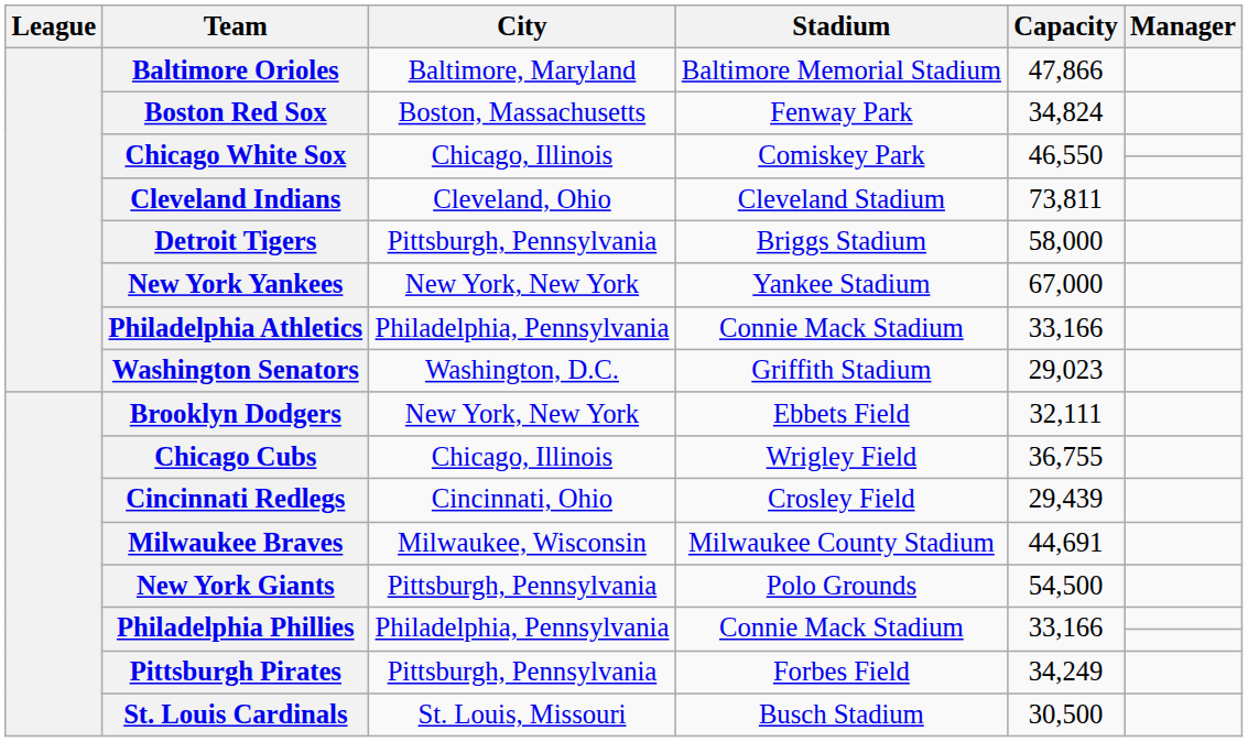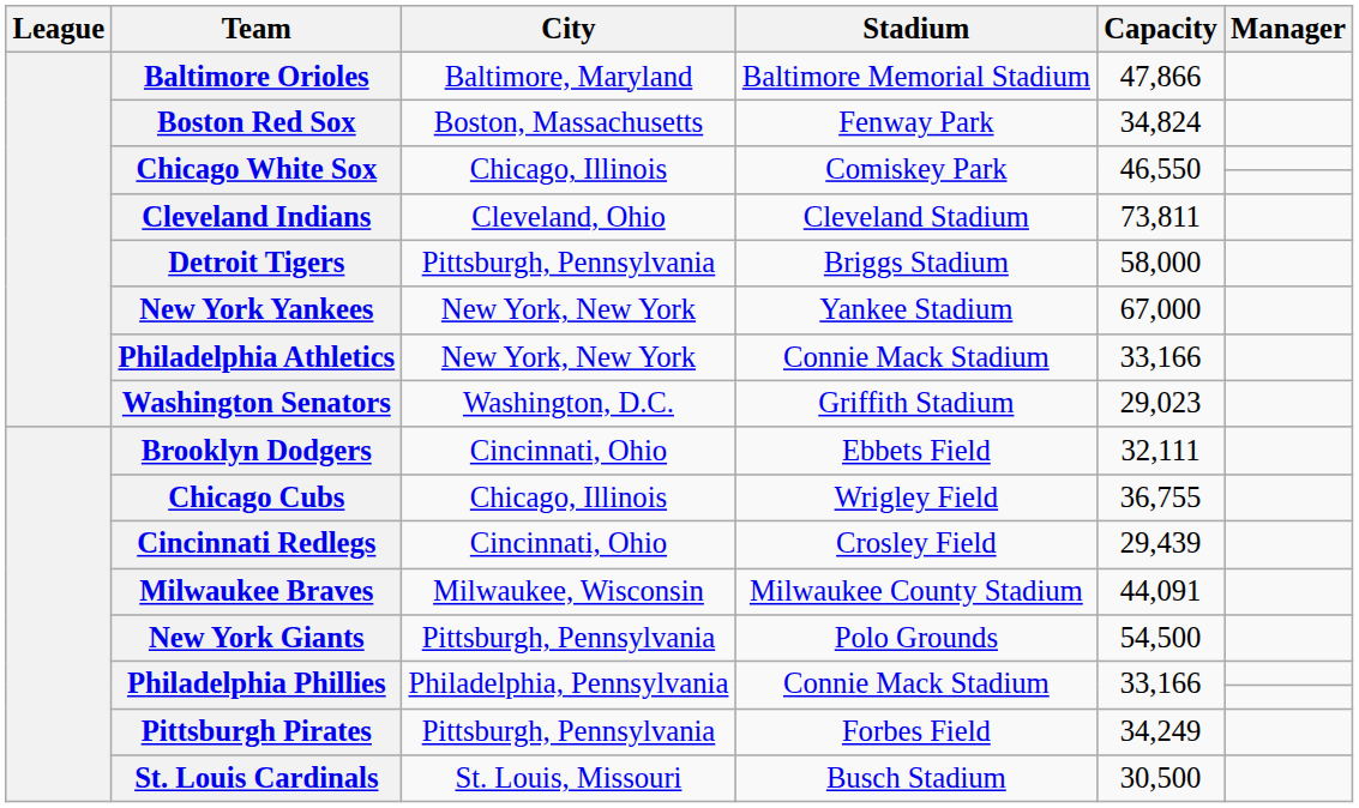Philadelphia Athletics | City: Philadelphia, Pennsylvania -> New York, New York
Brooklyn Dodgers | City: New York, New York -> Cincinnati, Ohio
Milwaukee Braves | Capacity: 44,691 -> 44,091
